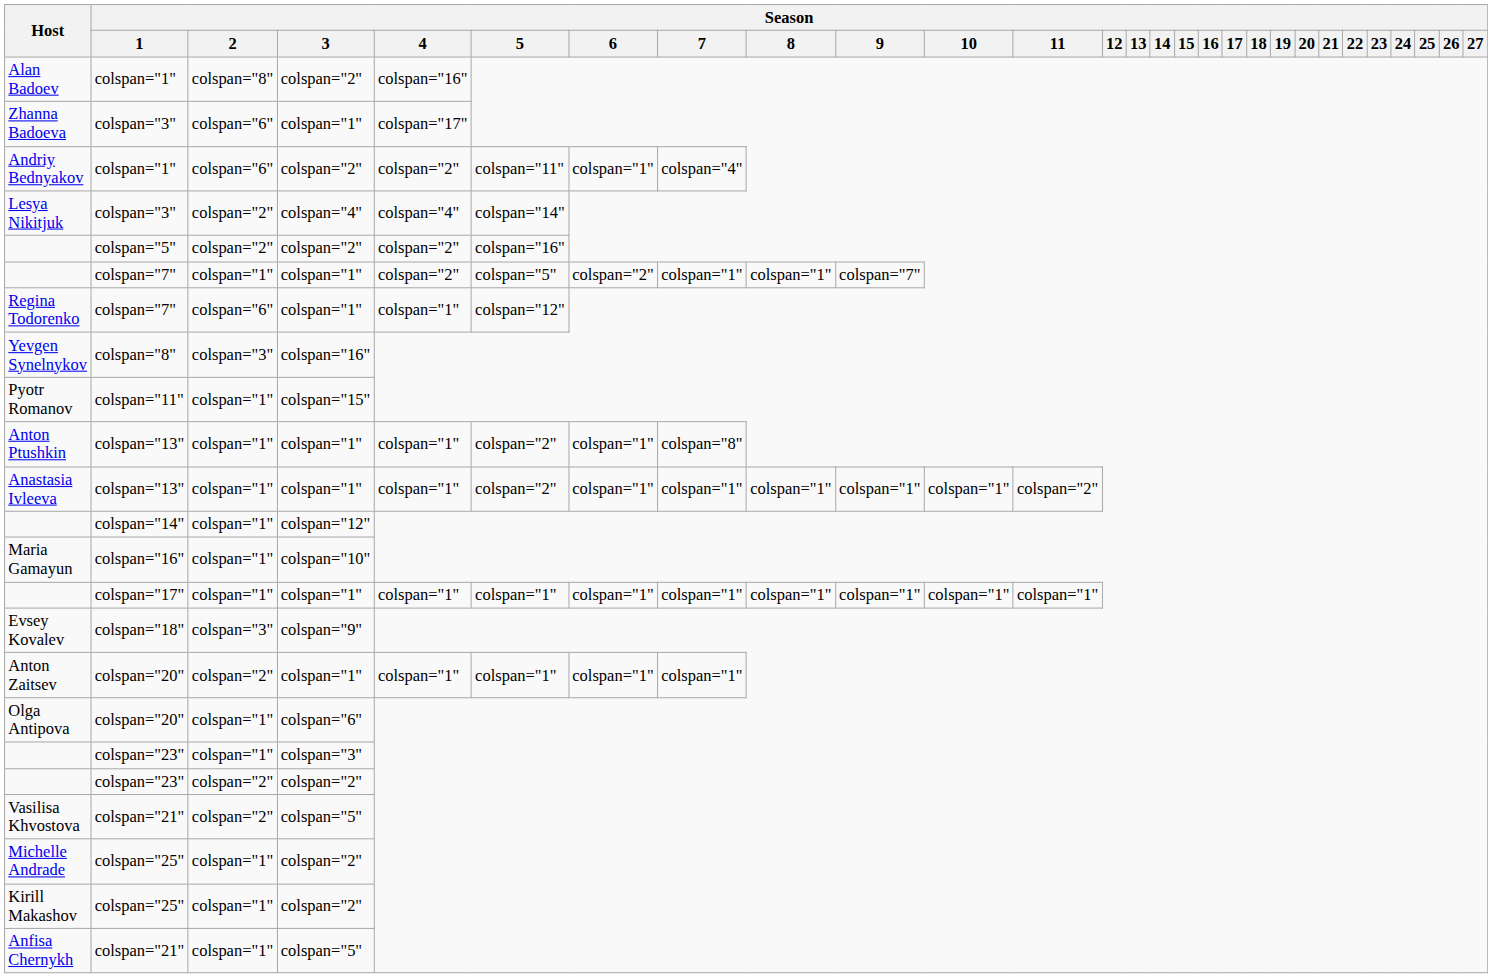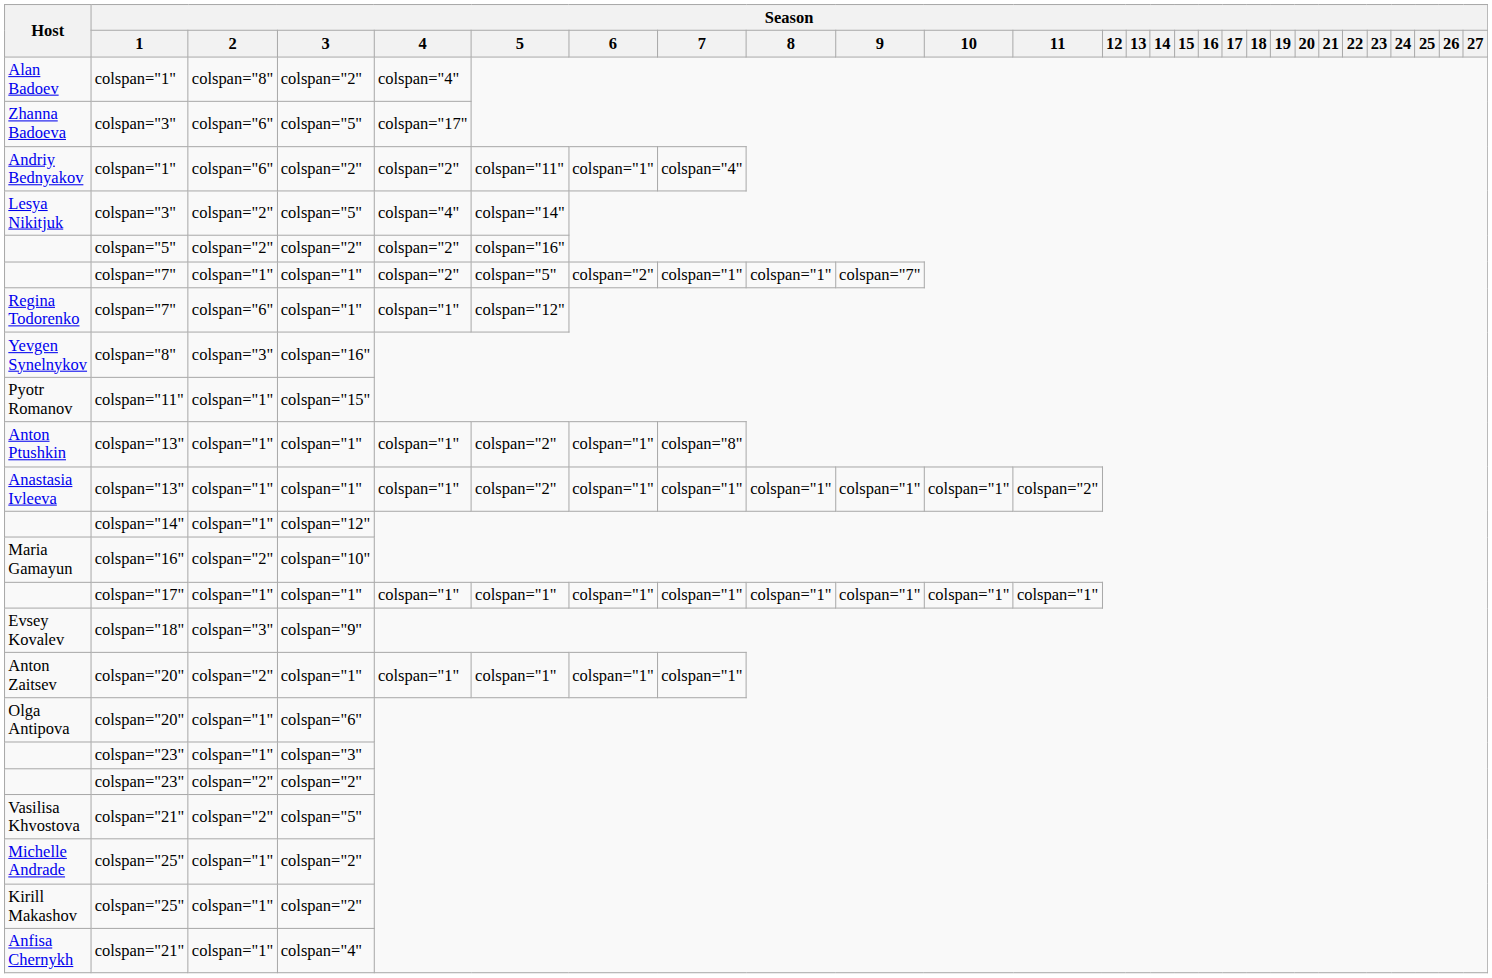Alan Badoev | Season / 4: colspan="16" -> colspan="4"
Zhanna Badoeva | Season / 3: colspan="1" -> colspan="5"
Lesya Nikitjuk | Season / 3: colspan="4" -> colspan="5"
Maria Gamayun | Season / 2: colspan="1" -> colspan="2"
Anfisa Chernykh | Season / 3: colspan="5" -> colspan="4"
